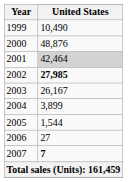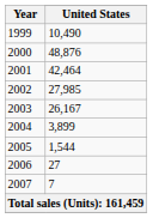2001 | United States: lightgrey background -> no background
2002 | United States: bold -> normal
2007 | United States: bold -> normal
